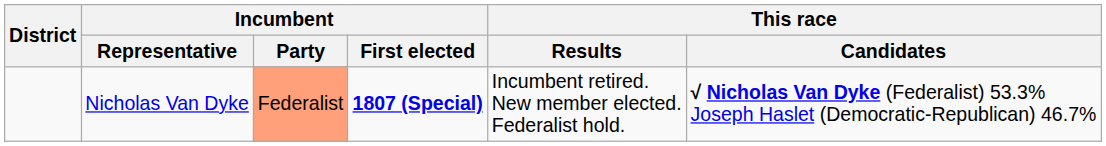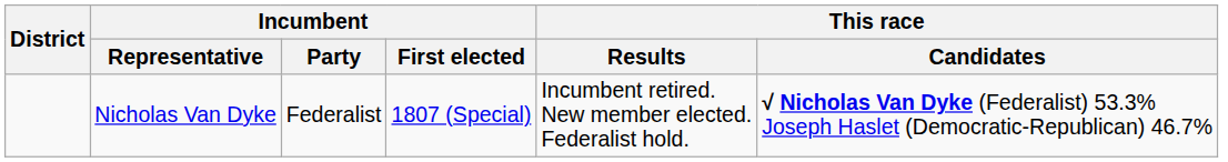Nicholas Van Dyke | Incumbent / Party: lightsalmon background -> no background
Nicholas Van Dyke | Incumbent / First elected: bold -> normal
